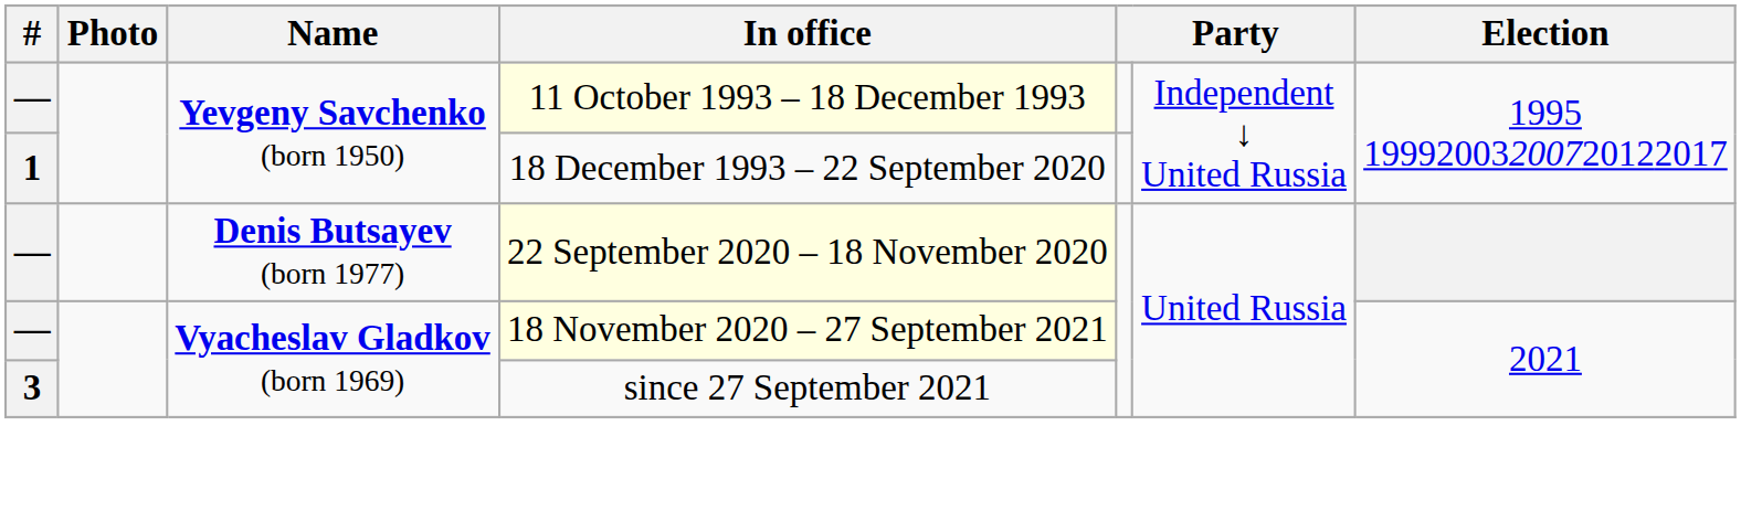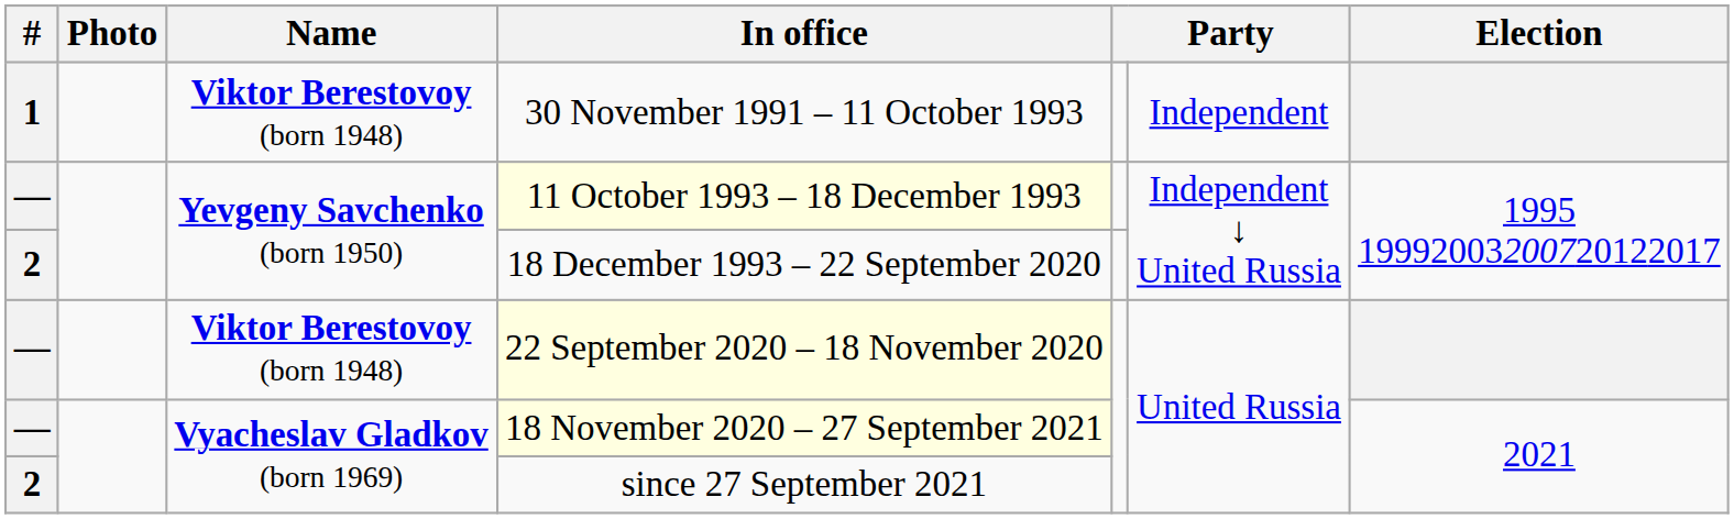+ row: 1 | Viktor Berestovoy (born 1948) | 30 November 1991 – 11 October 1993 | Independent
18 December 1993 – 22 September 2020 | #: 1 -> 2
22 September 2020 – 18 November 2020 | Name: Denis Butsayev (born 1977) -> Viktor Berestovoy (born 1948)
since 27 September 2021 | #: 3 -> 2
